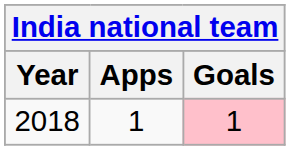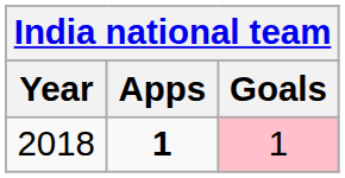2018 | Apps: normal -> bold
